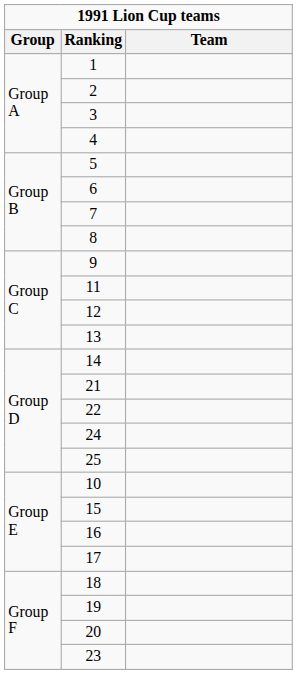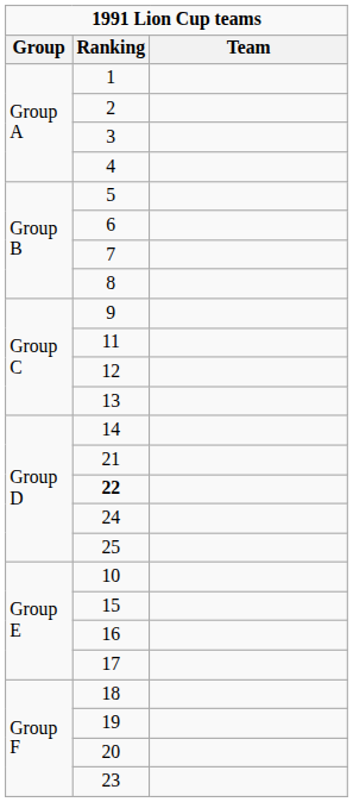22 | Ranking: normal -> bold
